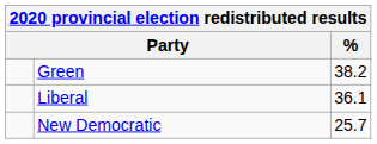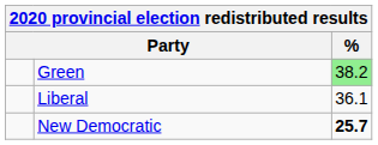Green | %: no background -> lightgreen background
New Democratic | %: normal -> bold
